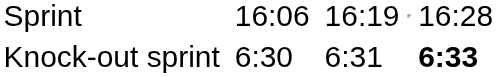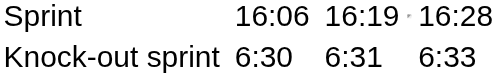Knock-out sprint | column 4: bold -> normal
